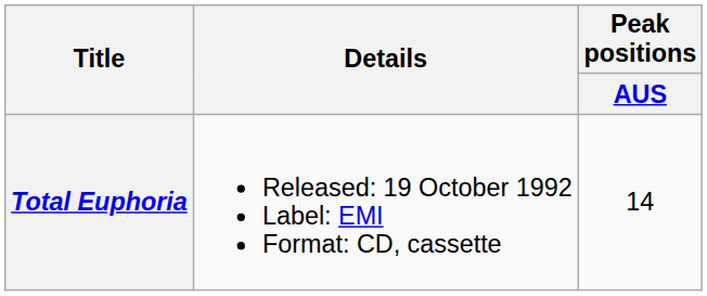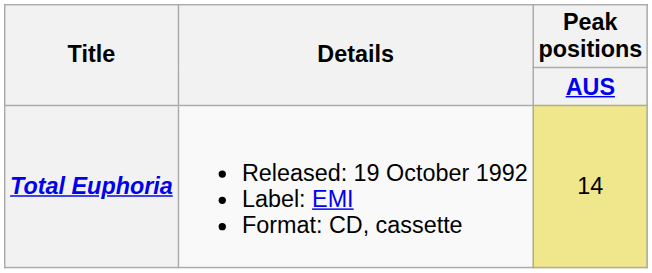row 3 | Peak positions / AUS: no background -> khaki background
